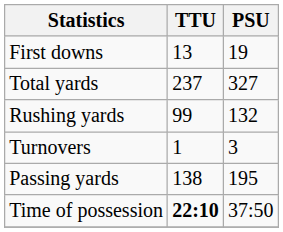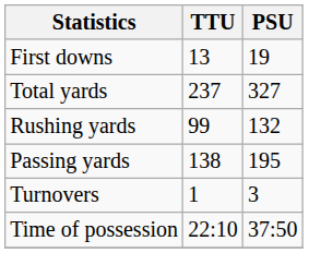rows swapped: Passing yards <-> Turnovers
Time of possession | TTU: bold -> normal
